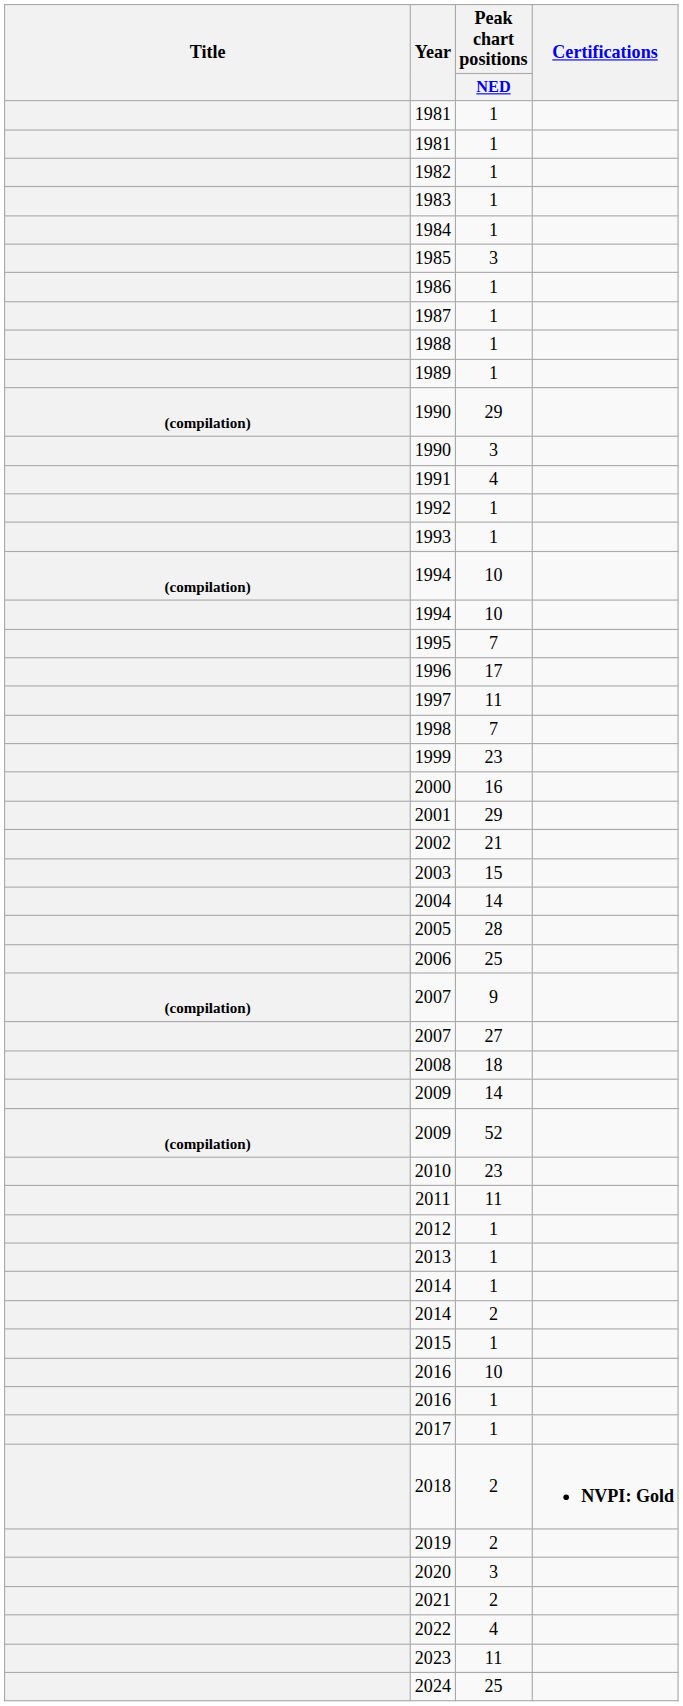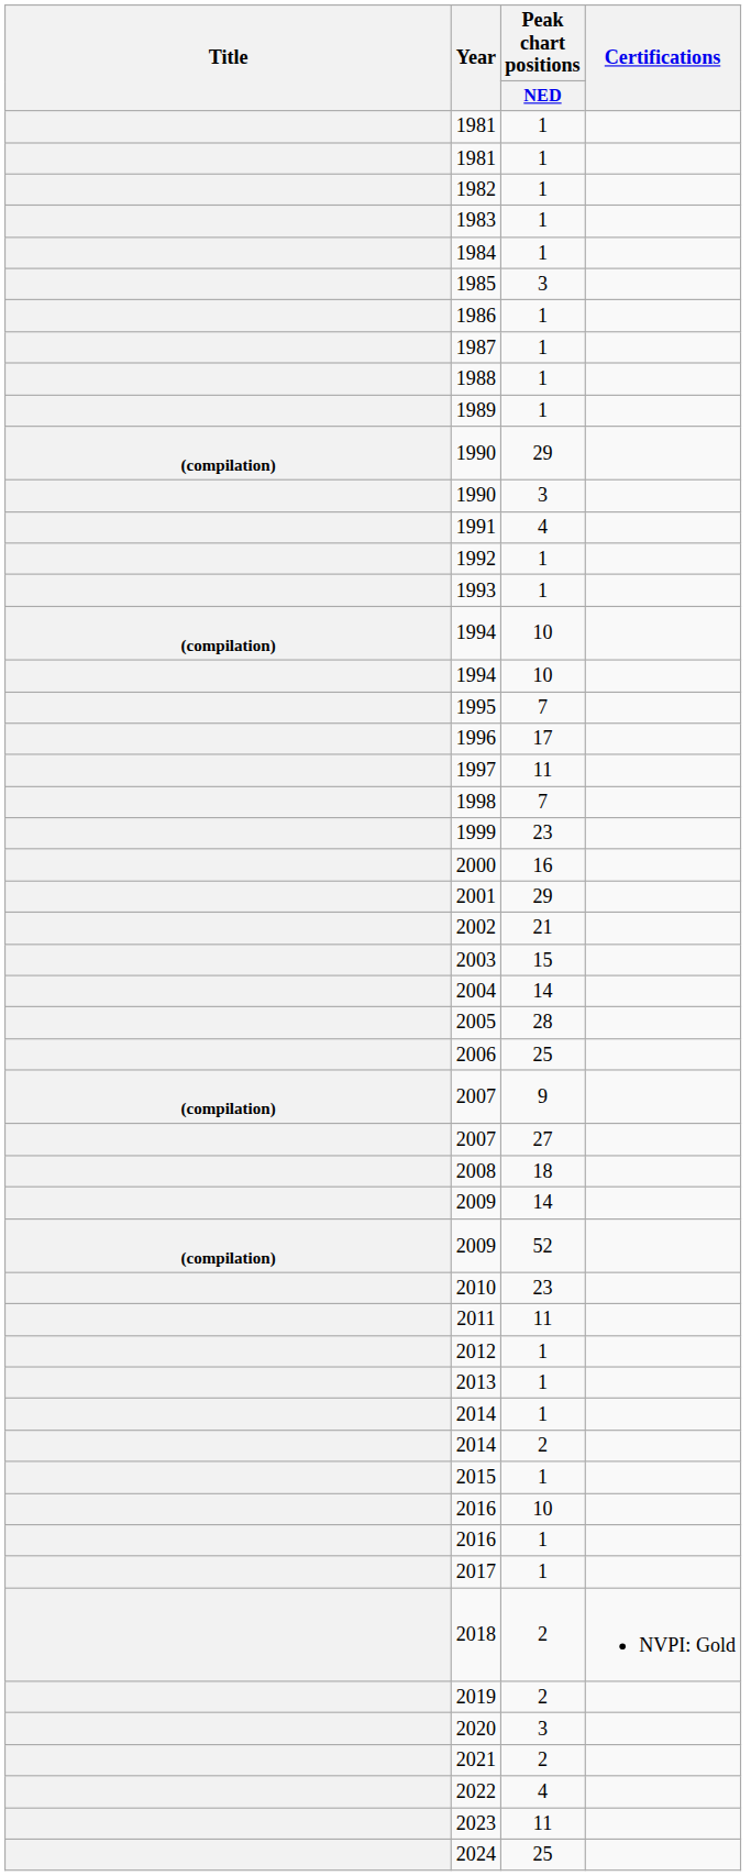2018 | Certifications: bold -> normal
